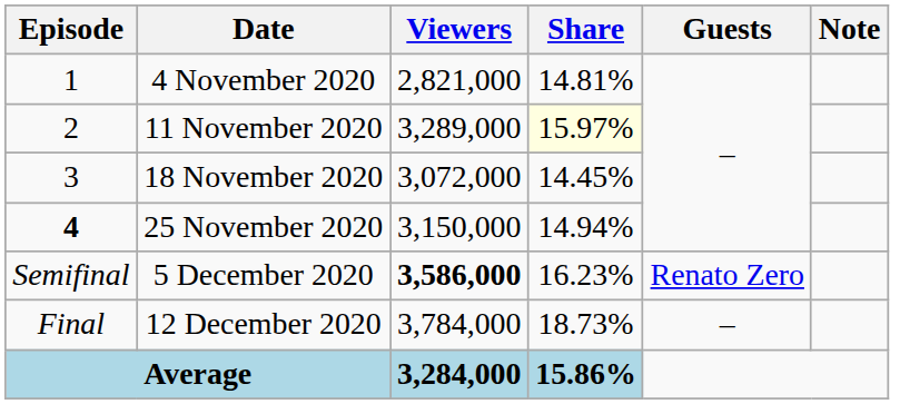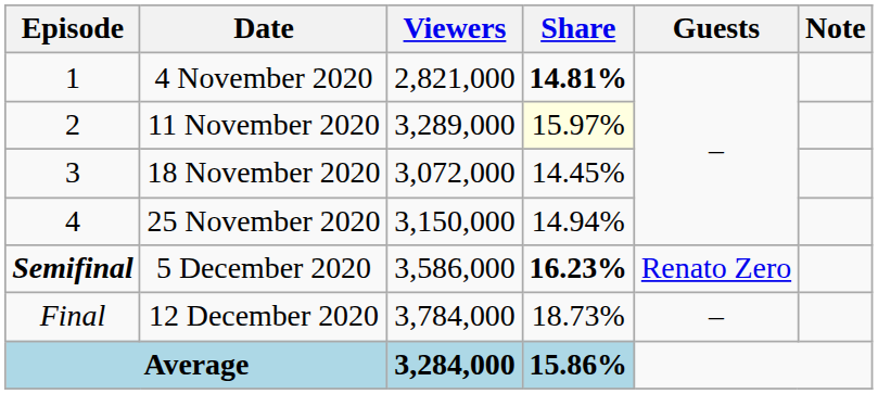4 November 2020 | Share: normal -> bold
25 November 2020 | Episode: bold -> normal
5 December 2020 | Episode: normal -> bold
5 December 2020 | Viewers: bold -> normal
5 December 2020 | Share: normal -> bold
